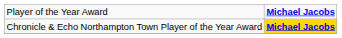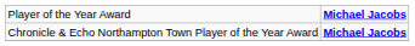Chronicle & Echo Northampton Town Player of the Year Award | column 2: gold background -> no background
